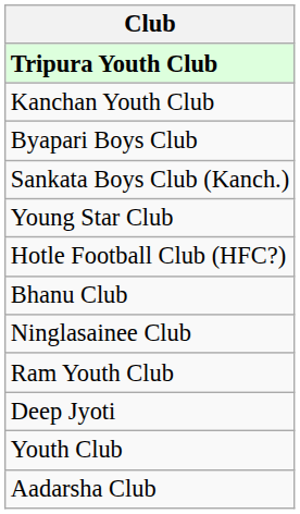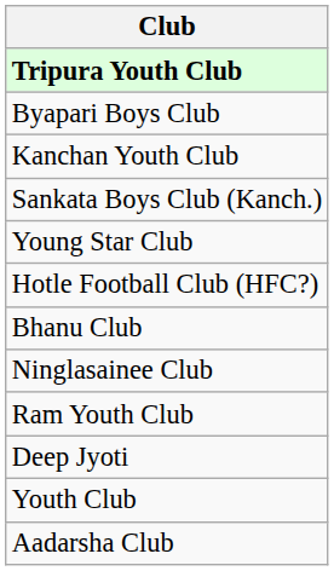row 3 | column 1: Kanchan Youth Club -> Byapari Boys Club
row 4 | column 1: Byapari Boys Club -> Kanchan Youth Club
